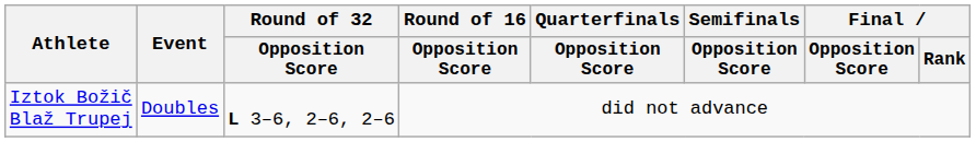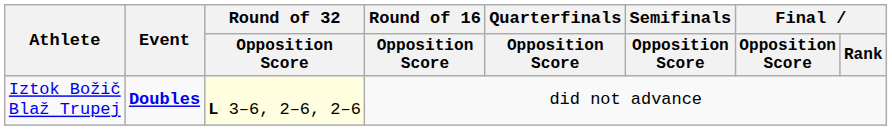Iztok Božič Blaž Trupej | Event: normal -> bold
Iztok Božič Blaž Trupej | Round of 32 / Opposition Score: no background -> lightyellow background
